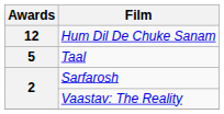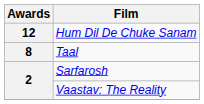Taal | Awards: 5 -> 8
